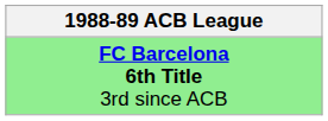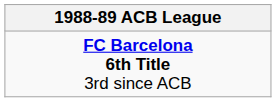row 2 | column 1: lightgreen background -> no background
